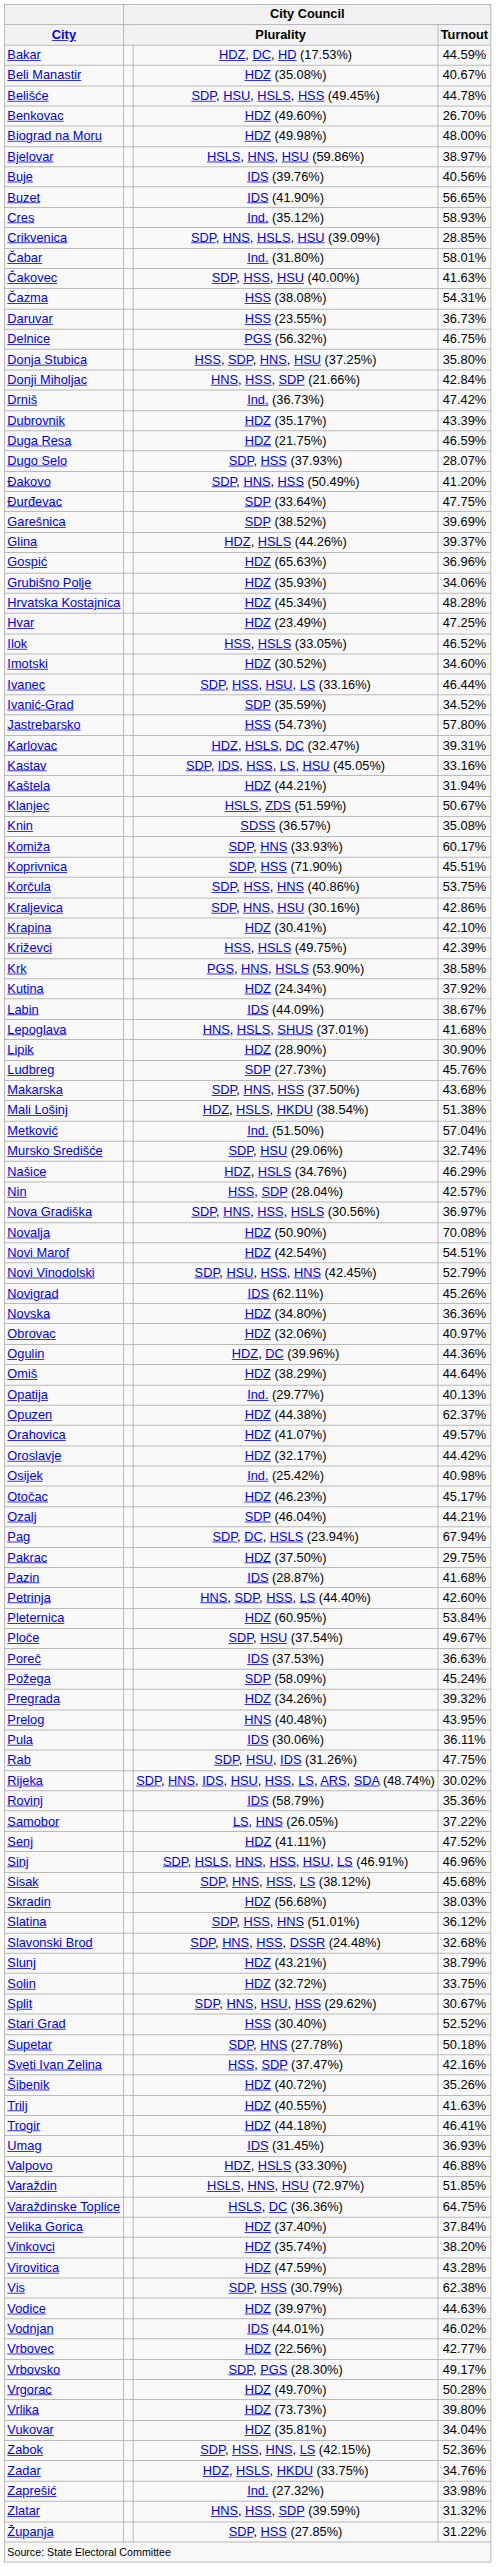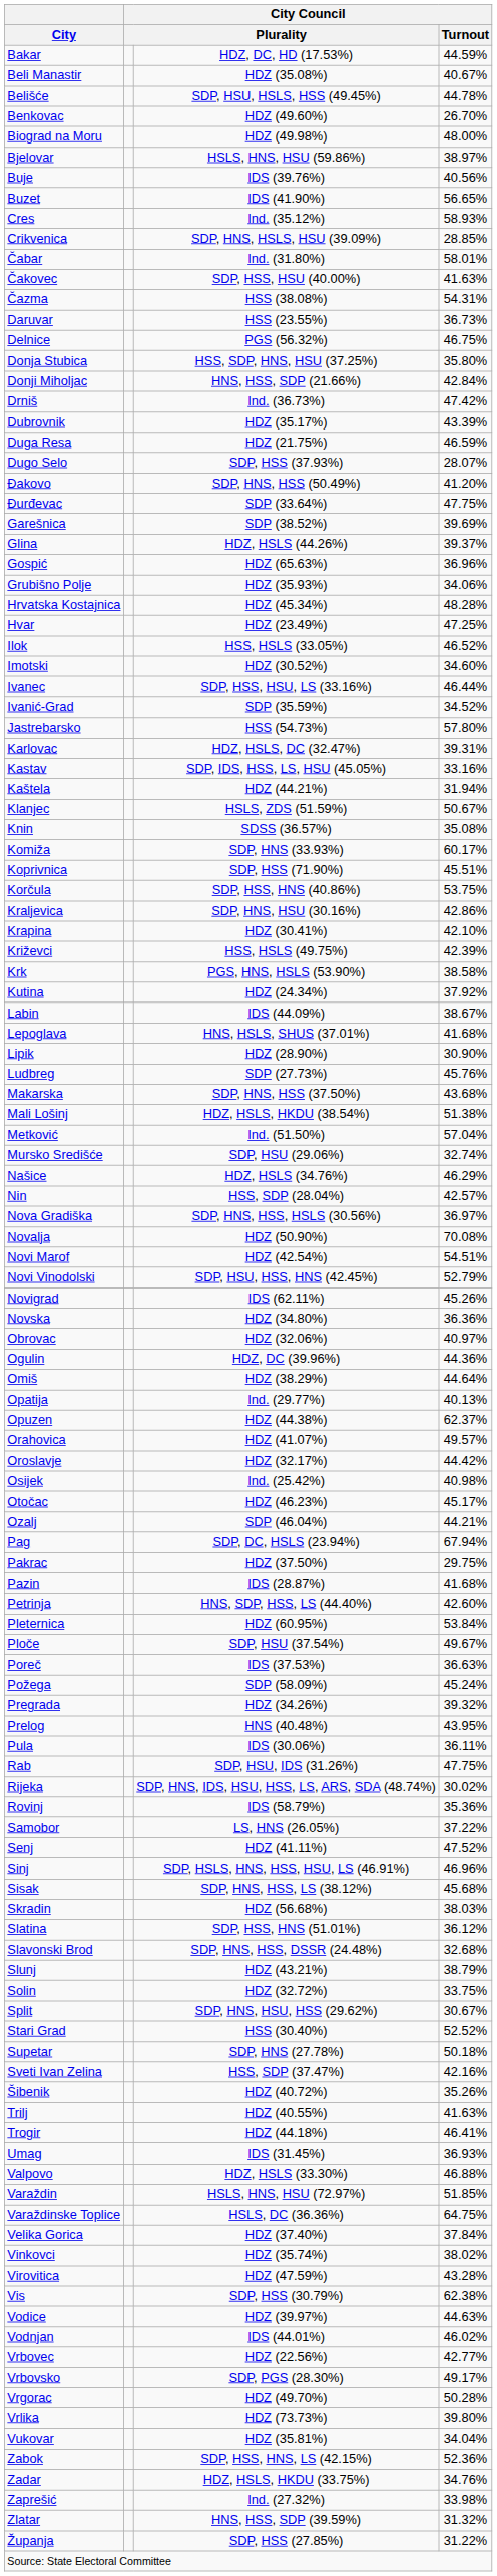Vinkovci | City Council / Turnout: 38.20% -> 38.02%
